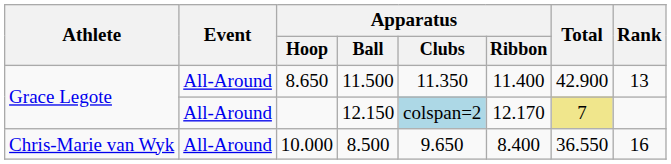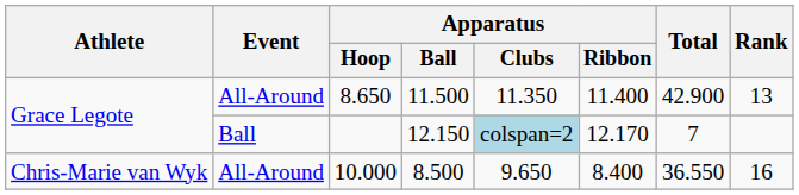row 4 | Event: All-Around -> Ball
row 4 | Total: khaki background -> no background
